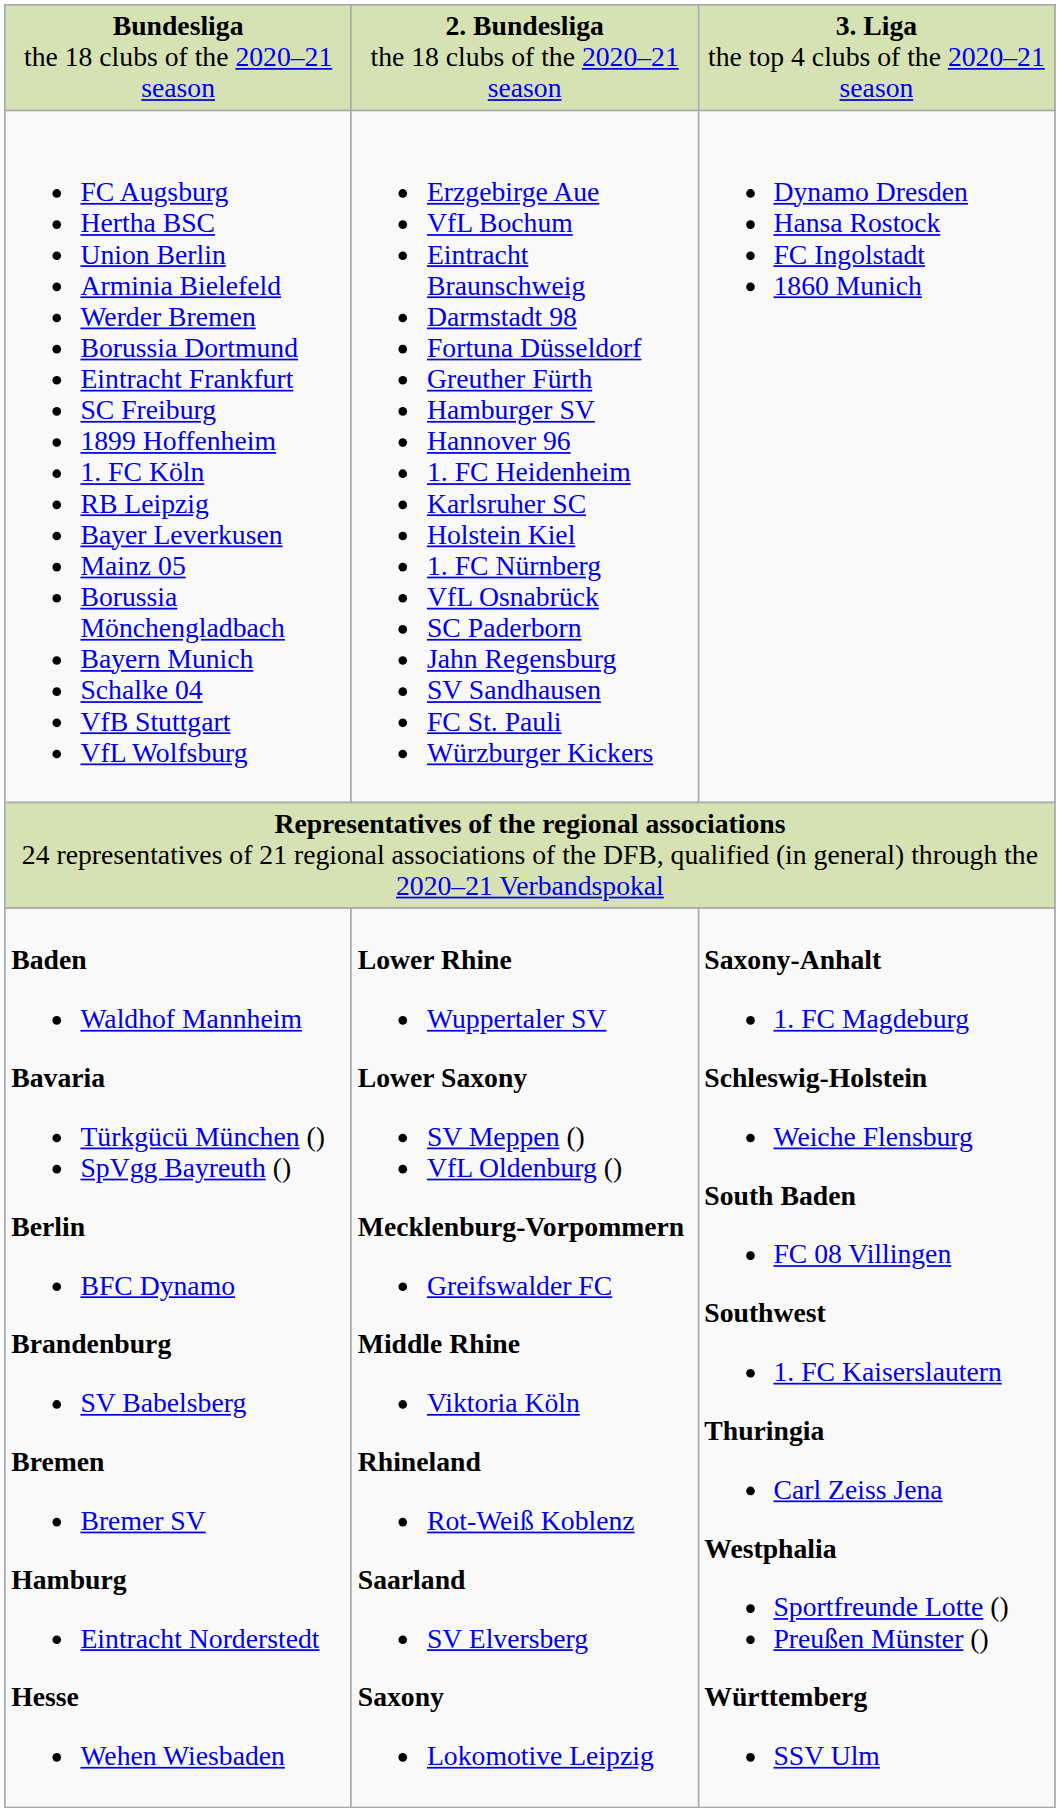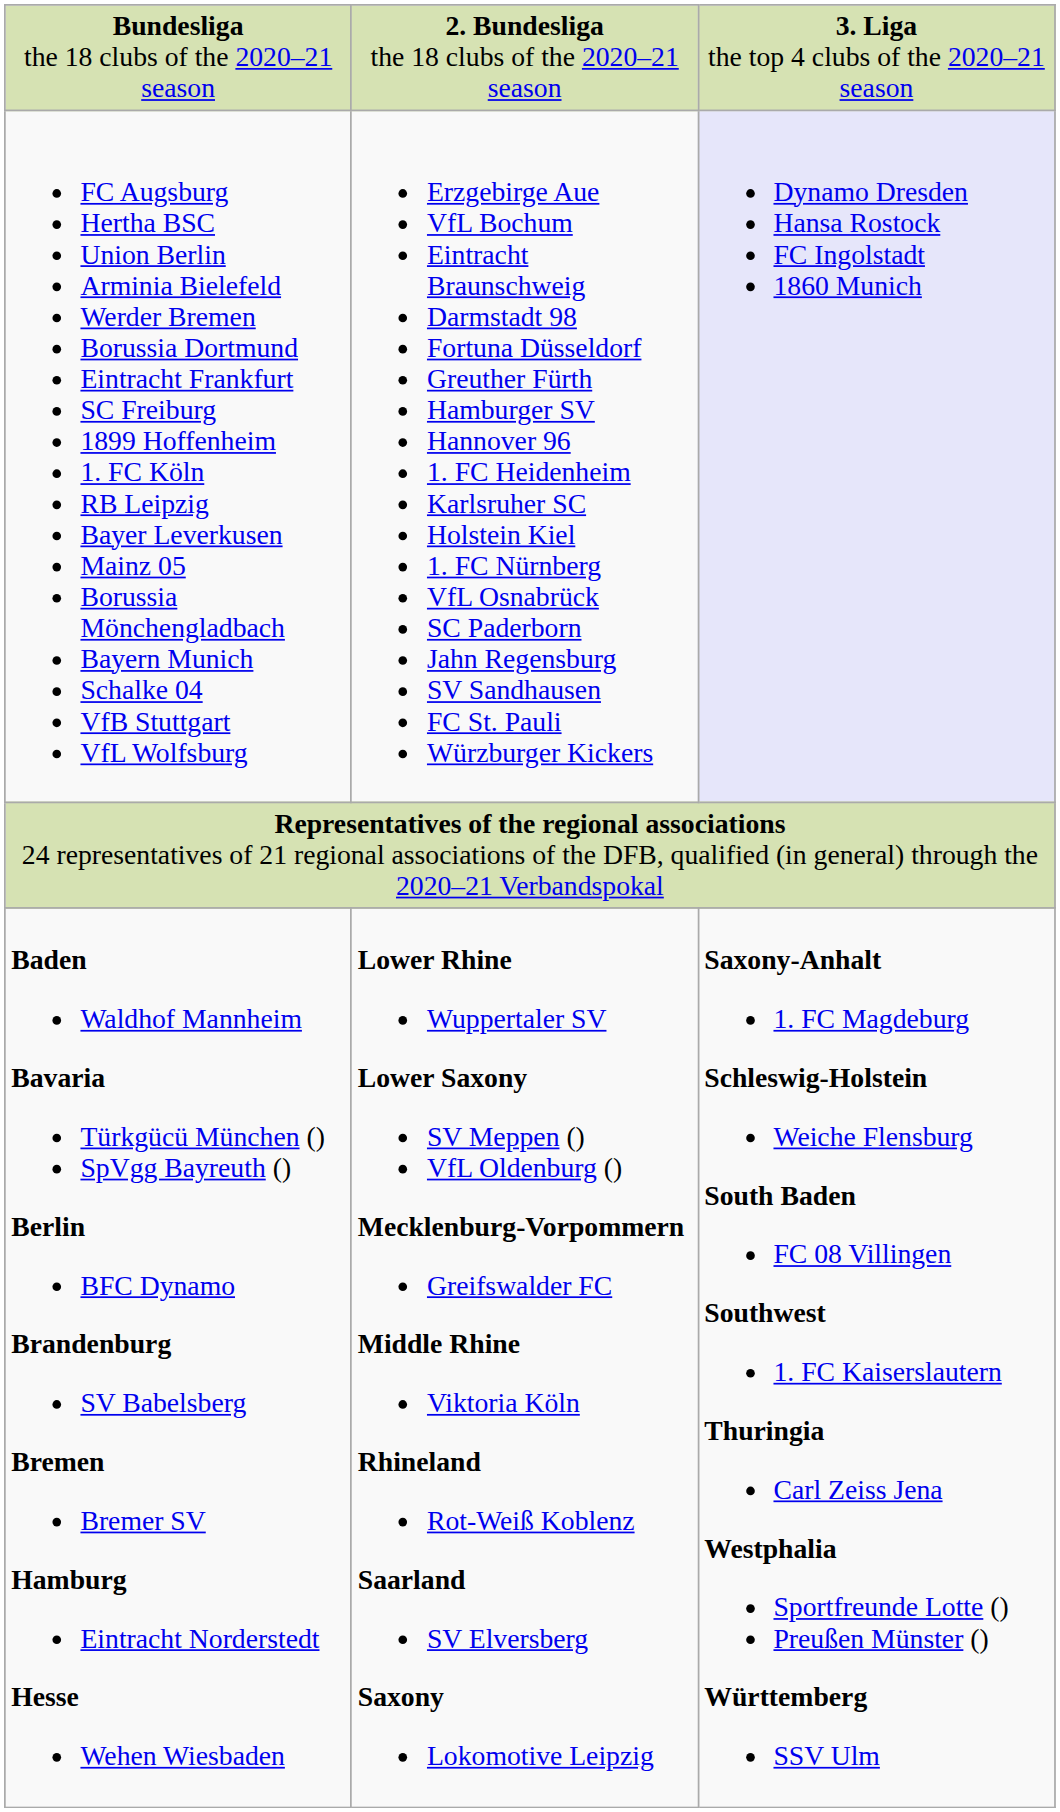row 2 | column 3: no background -> lavender background
